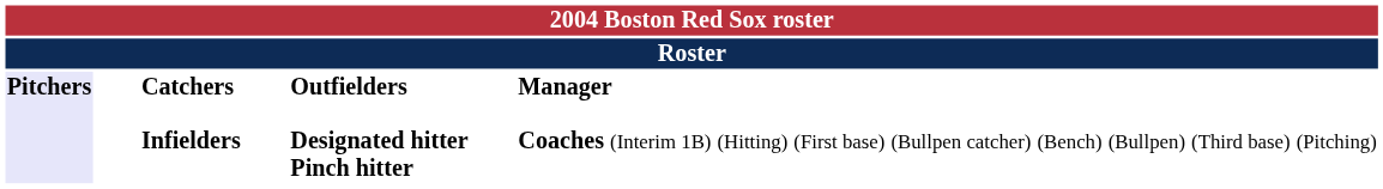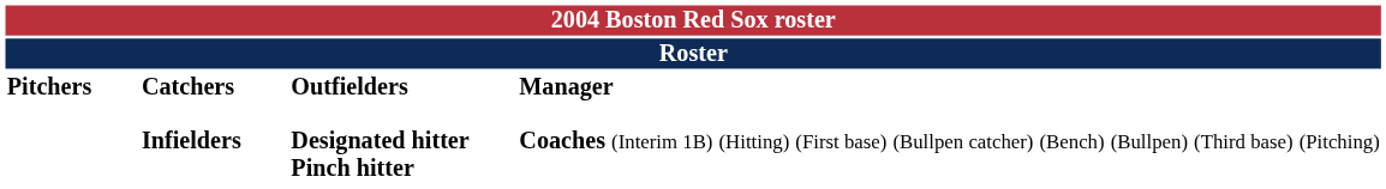Pitchers | column 1: lavender background -> no background
